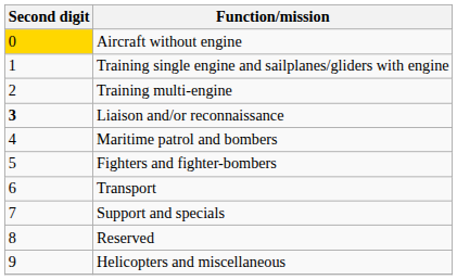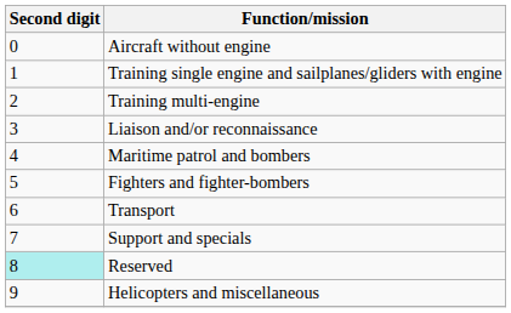Aircraft without engine | Second digit: gold background -> no background
Liaison and/or reconnaissance | Second digit: bold -> normal
Reserved | Second digit: no background -> paleturquoise background
